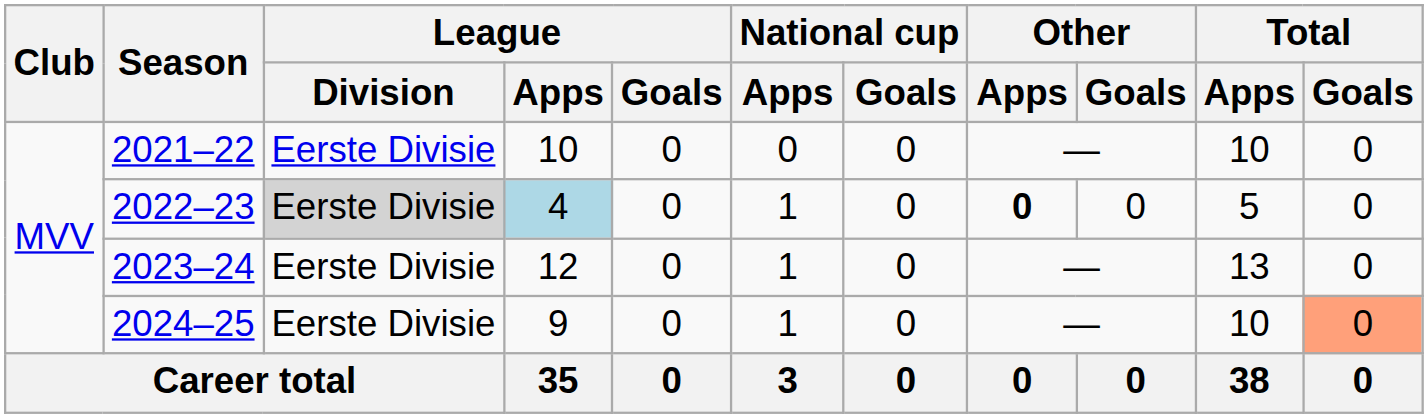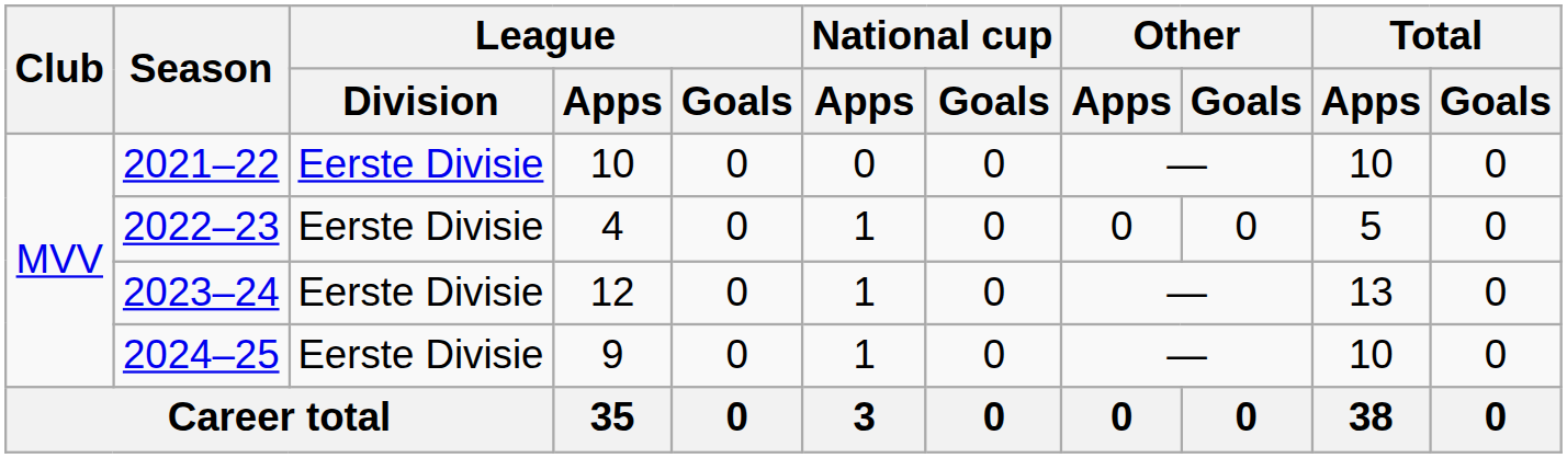2022–23 | League / Division: lightgrey background -> no background
2022–23 | League / Apps: lightblue background -> no background
2022–23 | Other / Apps: bold -> normal
2024–25 | Total / Goals: lightsalmon background -> no background
